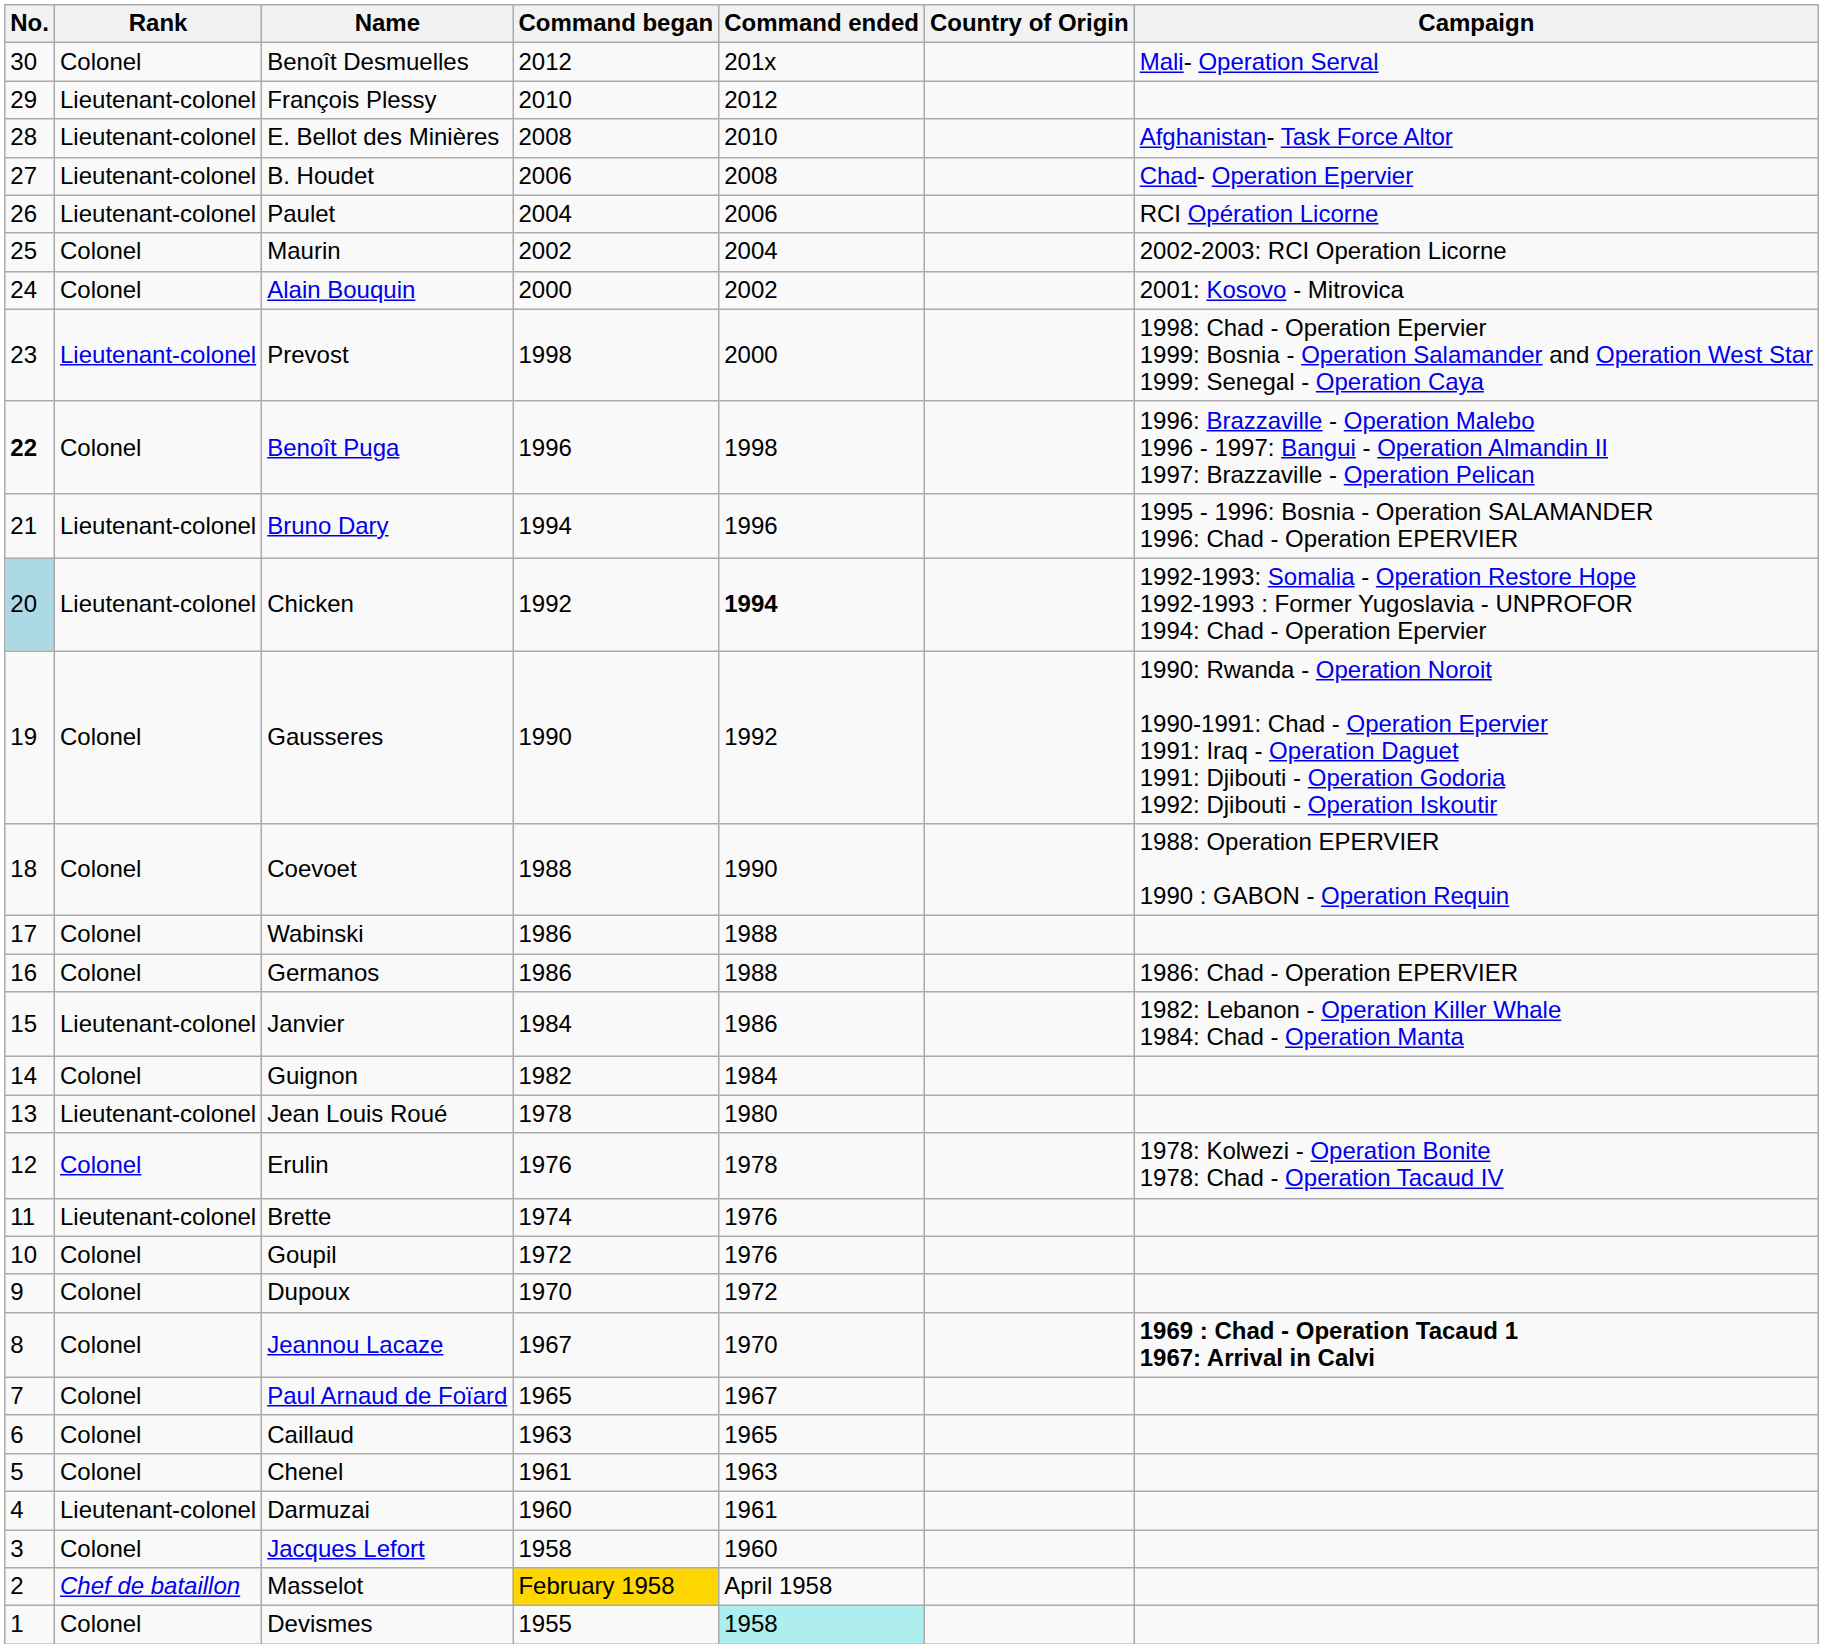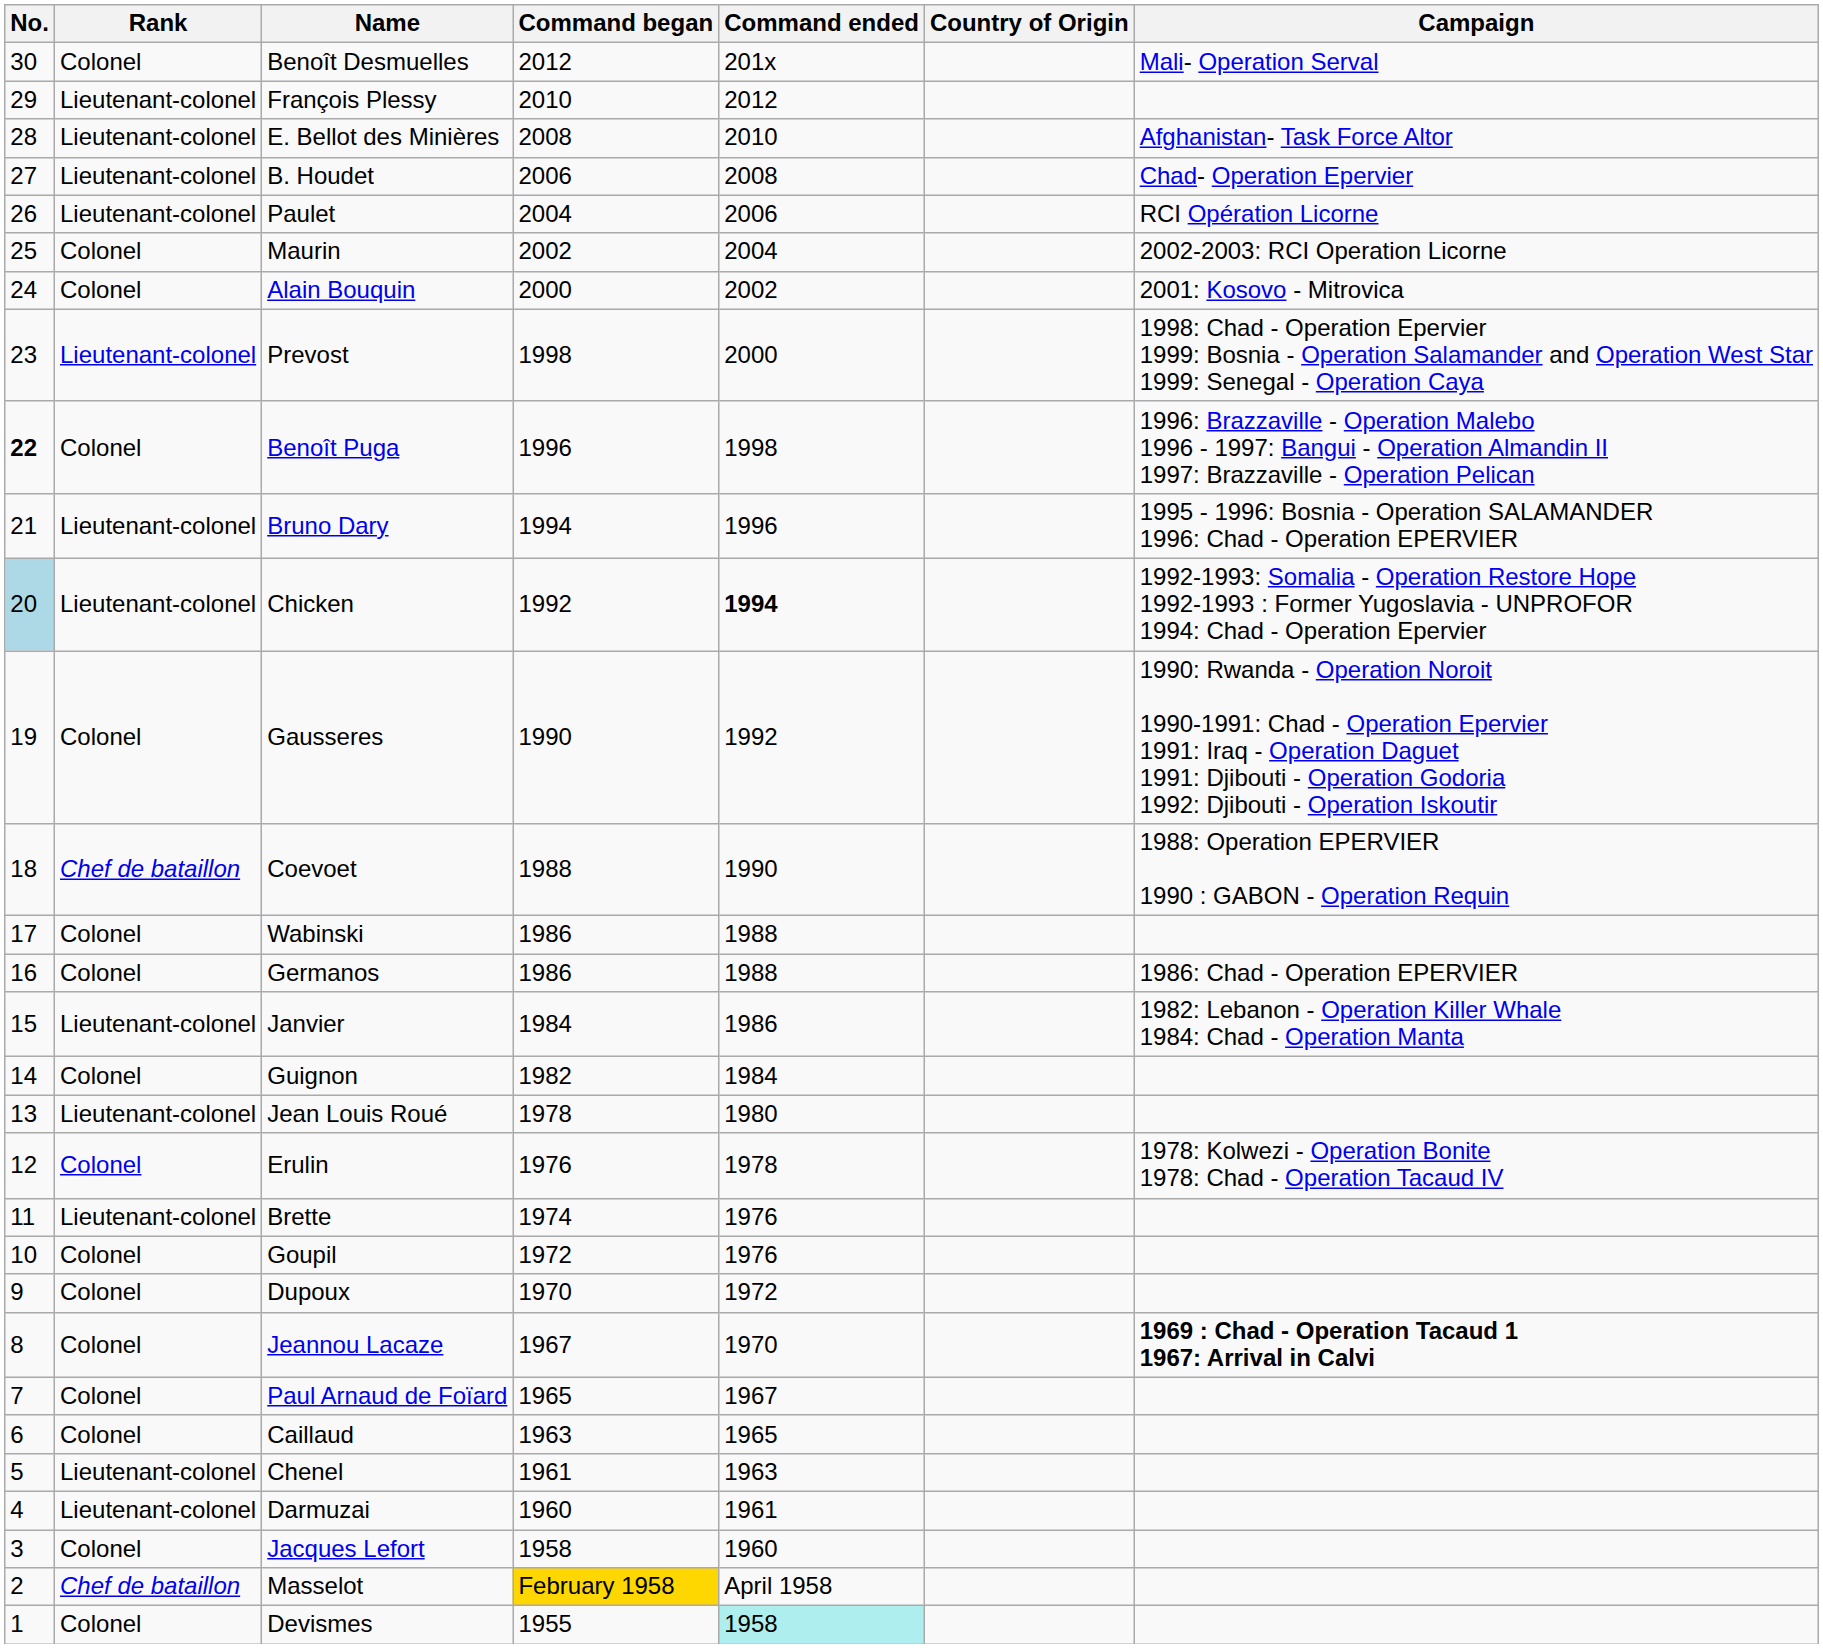Coevoet | Rank: Colonel -> Chef de bataillon
Chenel | Rank: Colonel -> Lieutenant-colonel
